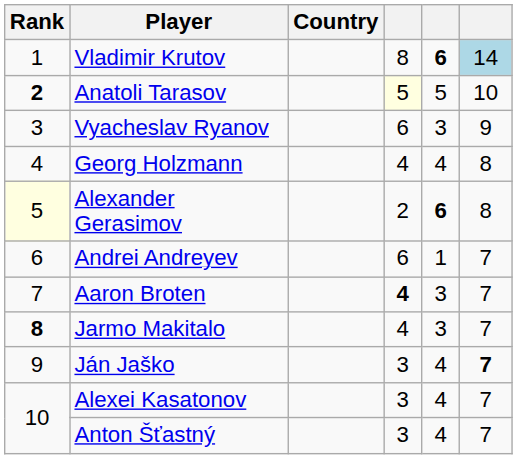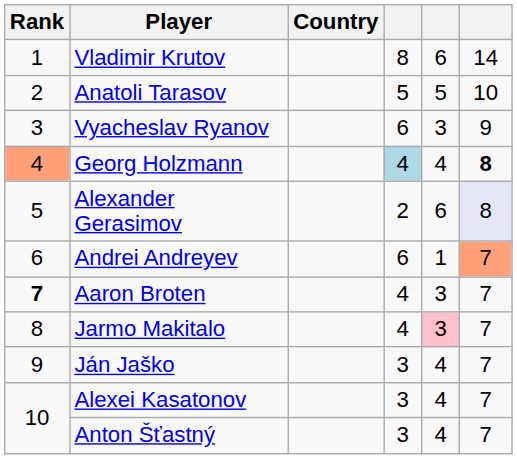Vladimir Krutov | column 5: bold -> normal
Vladimir Krutov | column 6: lightblue background -> no background
Anatoli Tarasov | Rank: bold -> normal
Anatoli Tarasov | column 4: lightyellow background -> no background
Georg Holzmann | Rank: no background -> lightsalmon background
Georg Holzmann | column 4: no background -> lightblue background
Georg Holzmann | column 6: normal -> bold
Alexander Gerasimov | Rank: lightyellow background -> no background
Alexander Gerasimov | column 5: bold -> normal
Alexander Gerasimov | column 6: no background -> lavender background
Andrei Andreyev | column 6: no background -> lightsalmon background
Aaron Broten | Rank: normal -> bold
Aaron Broten | column 4: bold -> normal
Jarmo Makitalo | Rank: bold -> normal
Jarmo Makitalo | column 5: no background -> pink background
Ján Jaško | column 6: bold -> normal
